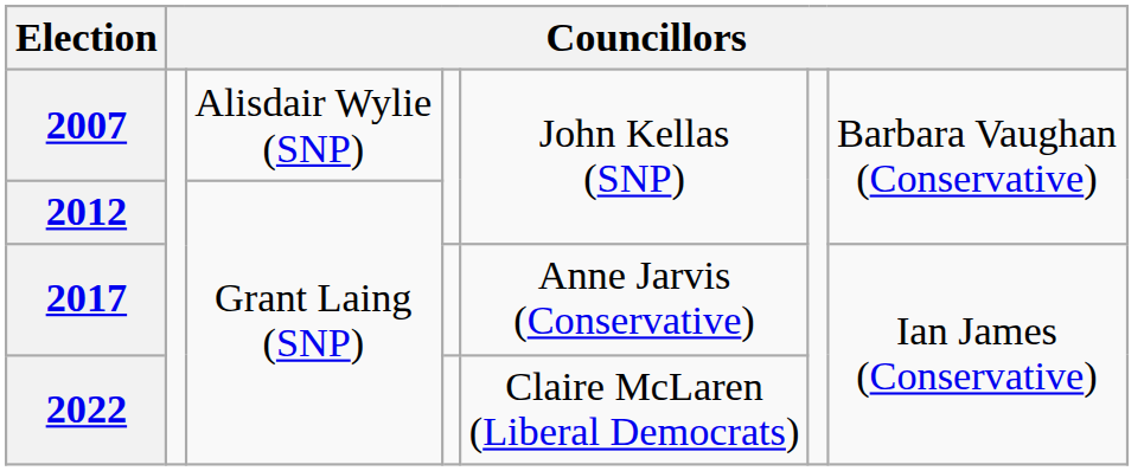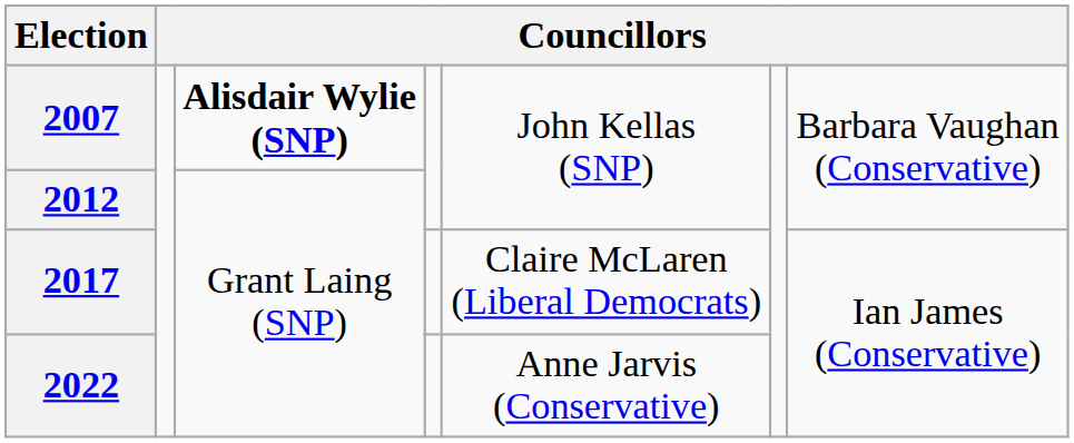2007 | column 3: normal -> bold
2017 | column 5: Anne Jarvis (Conservative) -> Claire McLaren (Liberal Democrats)
2022 | column 5: Claire McLaren (Liberal Democrats) -> Anne Jarvis (Conservative)
